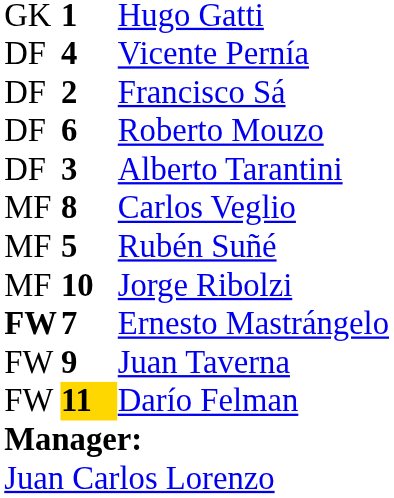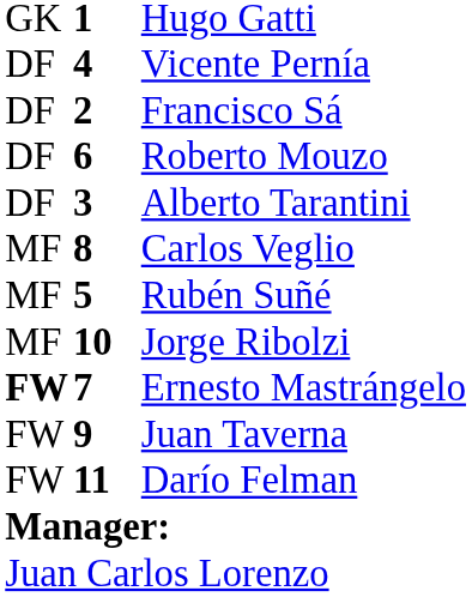Darío Felman | column 2: gold background -> no background
